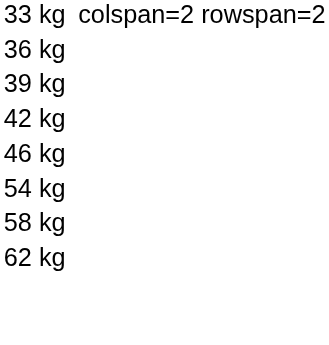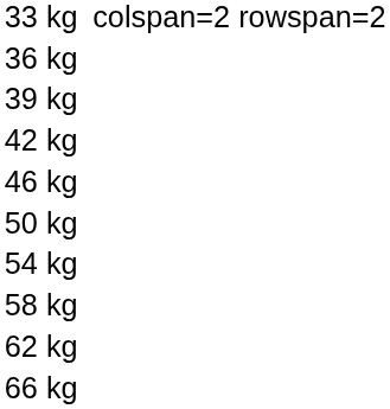+ row: 50 kg
+ row: 66 kg
